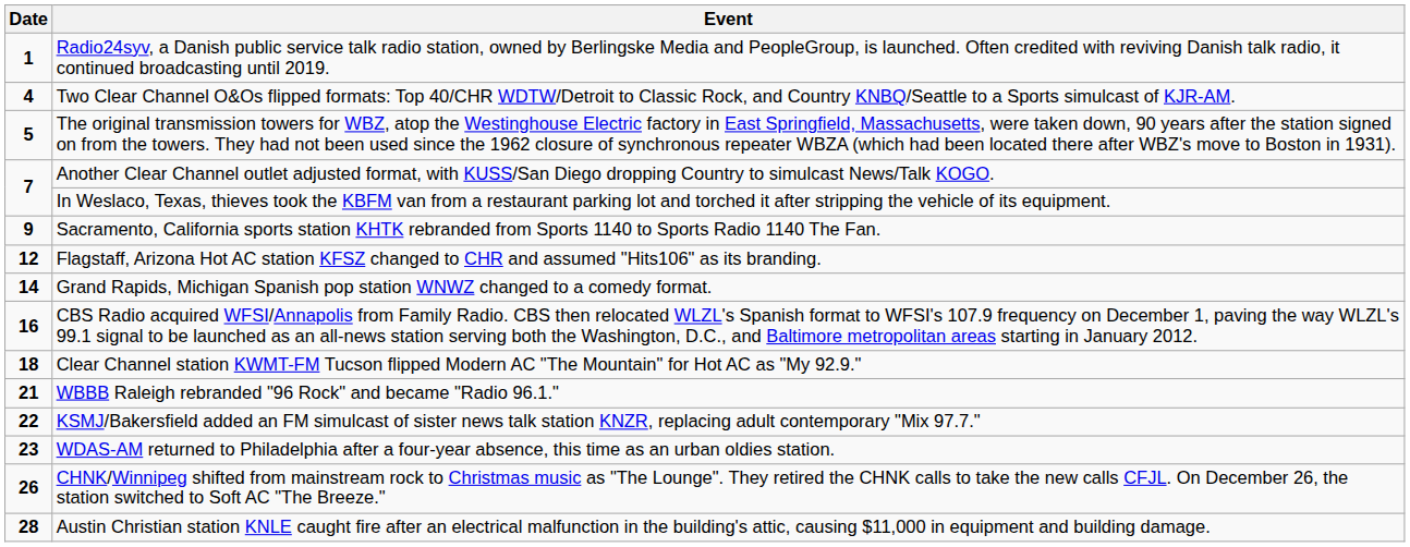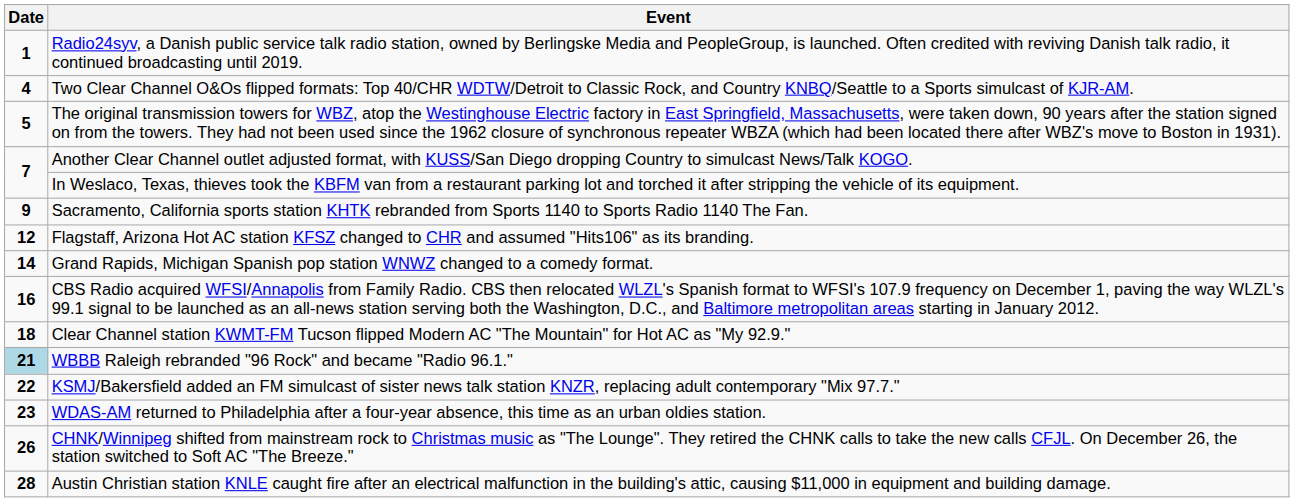WBBB Raleigh rebranded "96 Rock" and became "Radio 96.1." | Date: no background -> lightblue background
